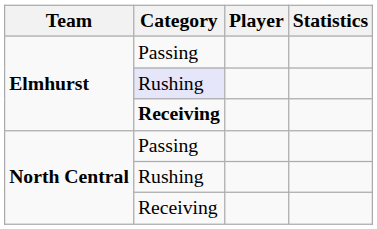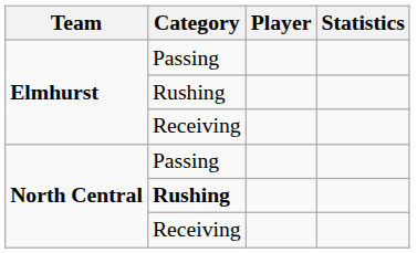Elmhurst / Rushing | Category: lavender background -> no background
Elmhurst / Receiving | Category: bold -> normal
North Central / Rushing | Category: normal -> bold
